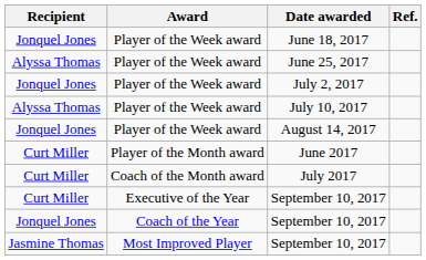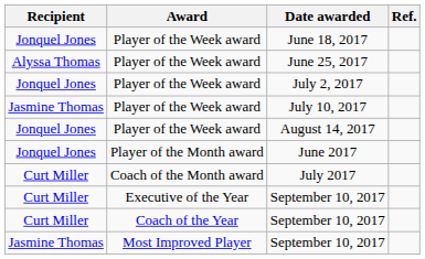July 10, 2017 | Recipient: Alyssa Thomas -> Jasmine Thomas
June 2017 | Recipient: Curt Miller -> Jonquel Jones
Coach of the Year / September 10, 2017 | Recipient: Jonquel Jones -> Curt Miller
